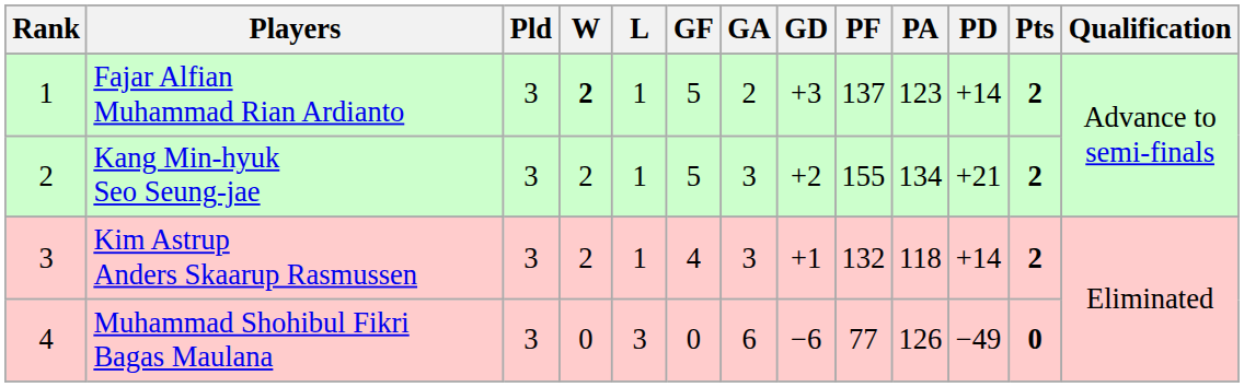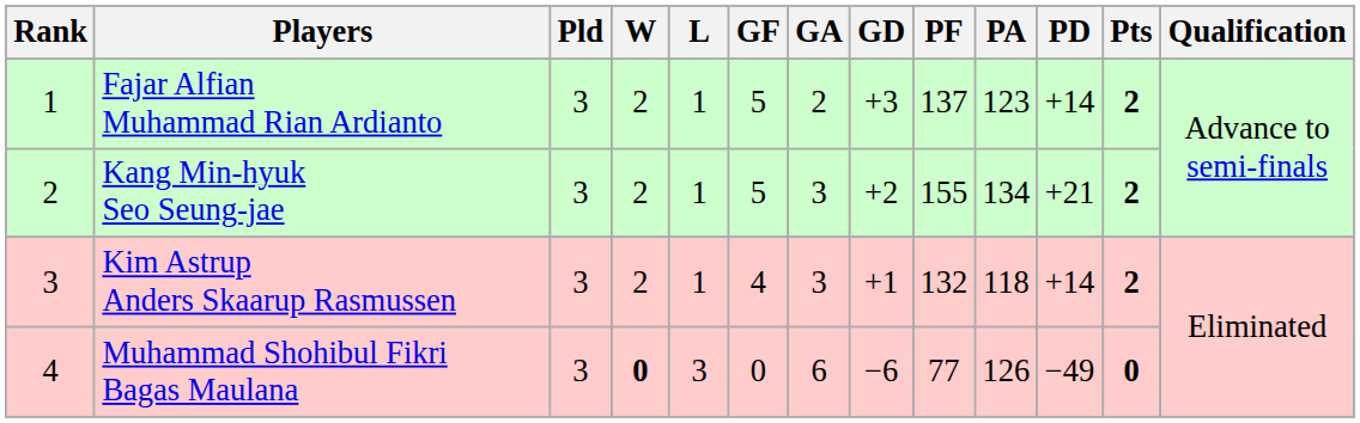Fajar Alfian Muhammad Rian Ardianto | W: bold -> normal
Muhammad Shohibul Fikri Bagas Maulana | W: normal -> bold
